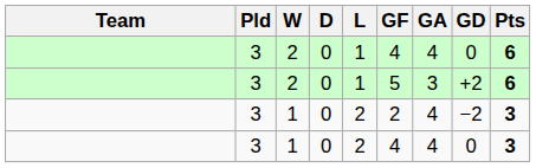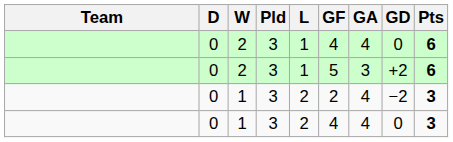columns swapped: Pld <-> D
